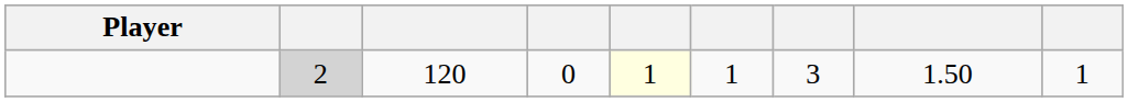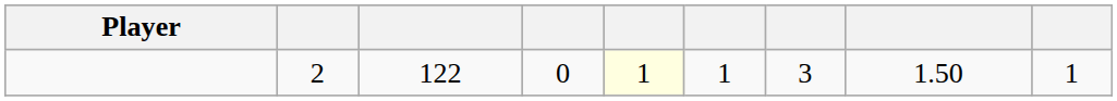row 2 | column 2: lightgrey background -> no background
row 2 | column 3: 120 -> 122
